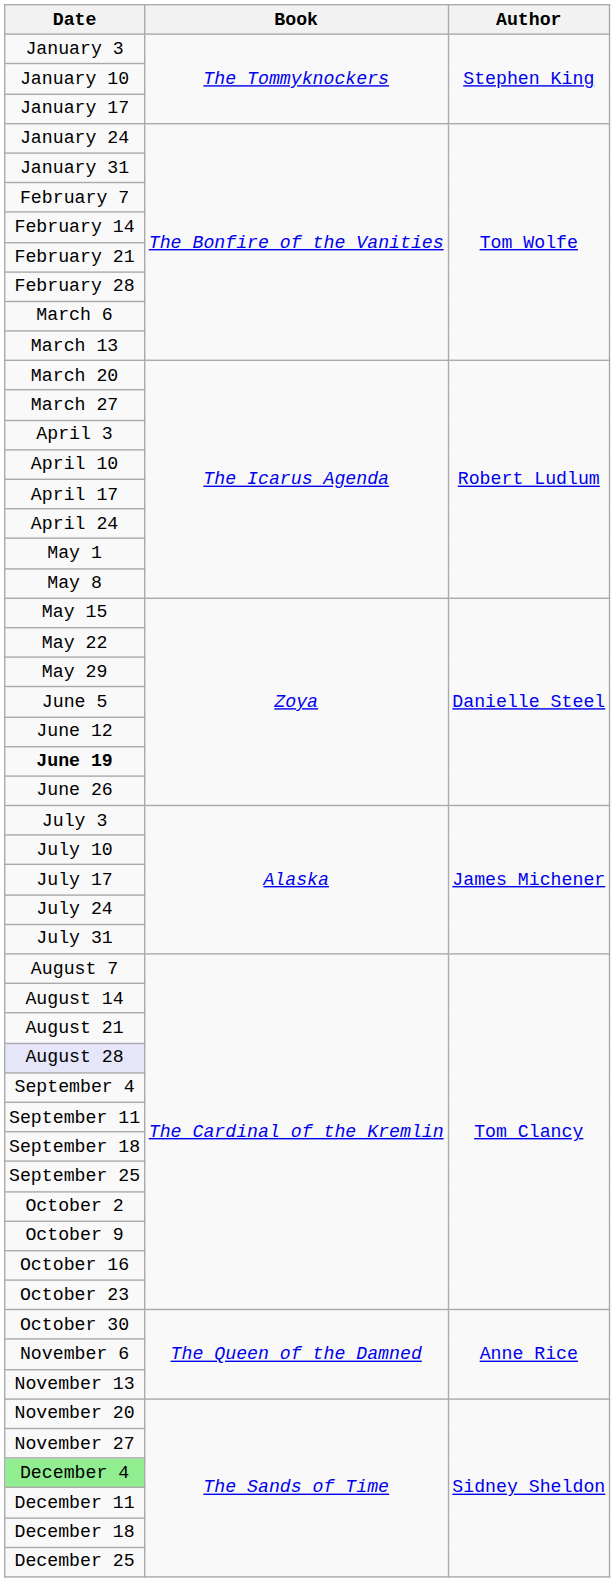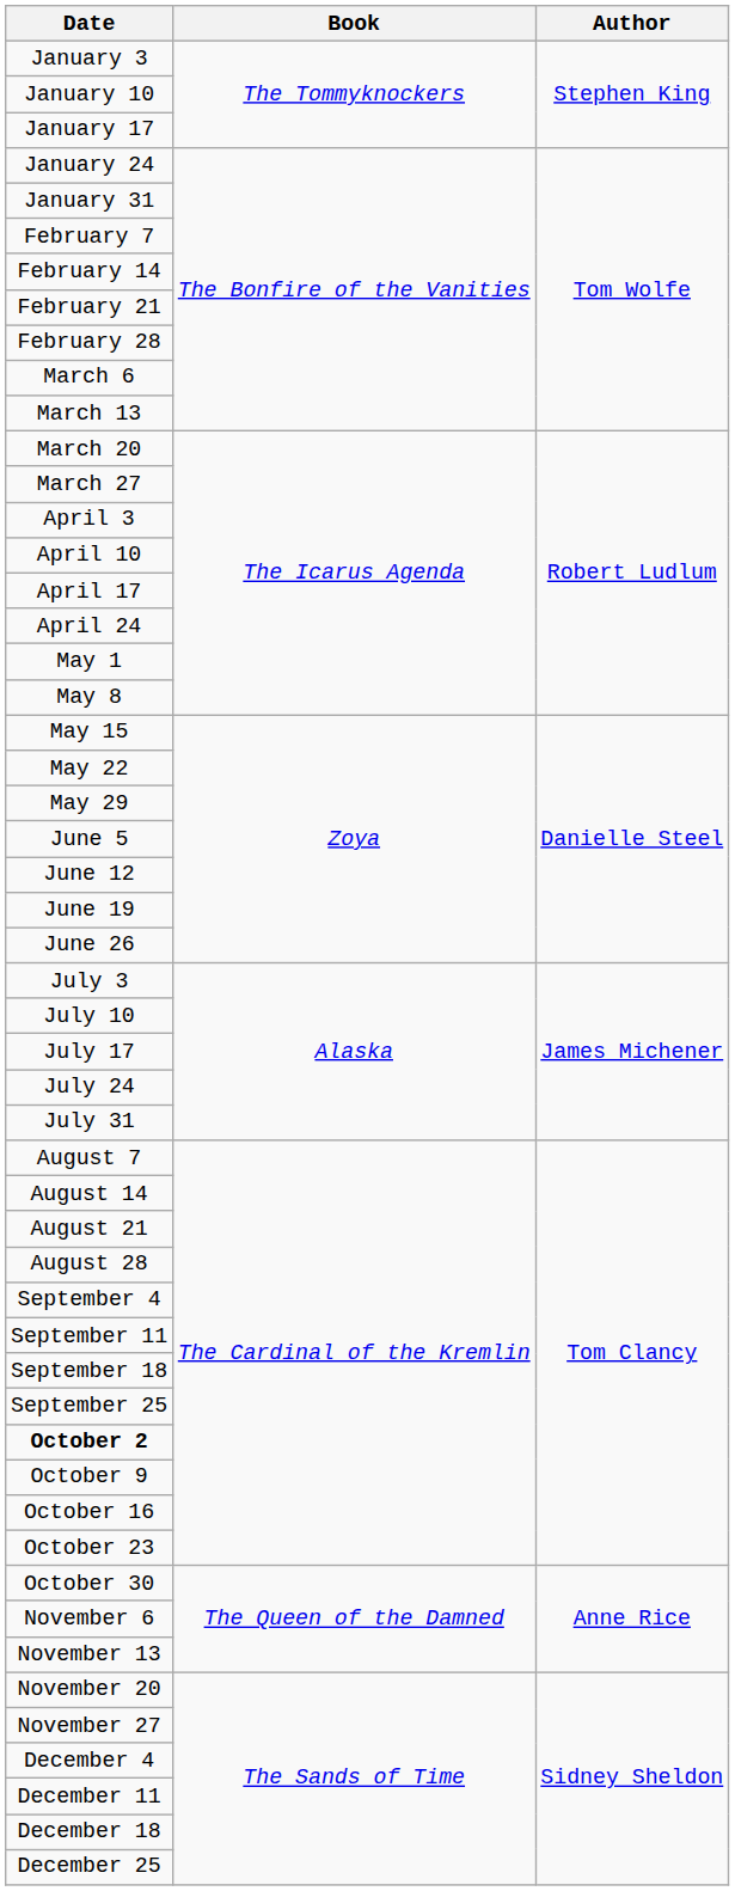June 19 | Date: bold -> normal
August 28 | Date: lavender background -> no background
October 2 | Date: normal -> bold
December 4 | Date: lightgreen background -> no background
